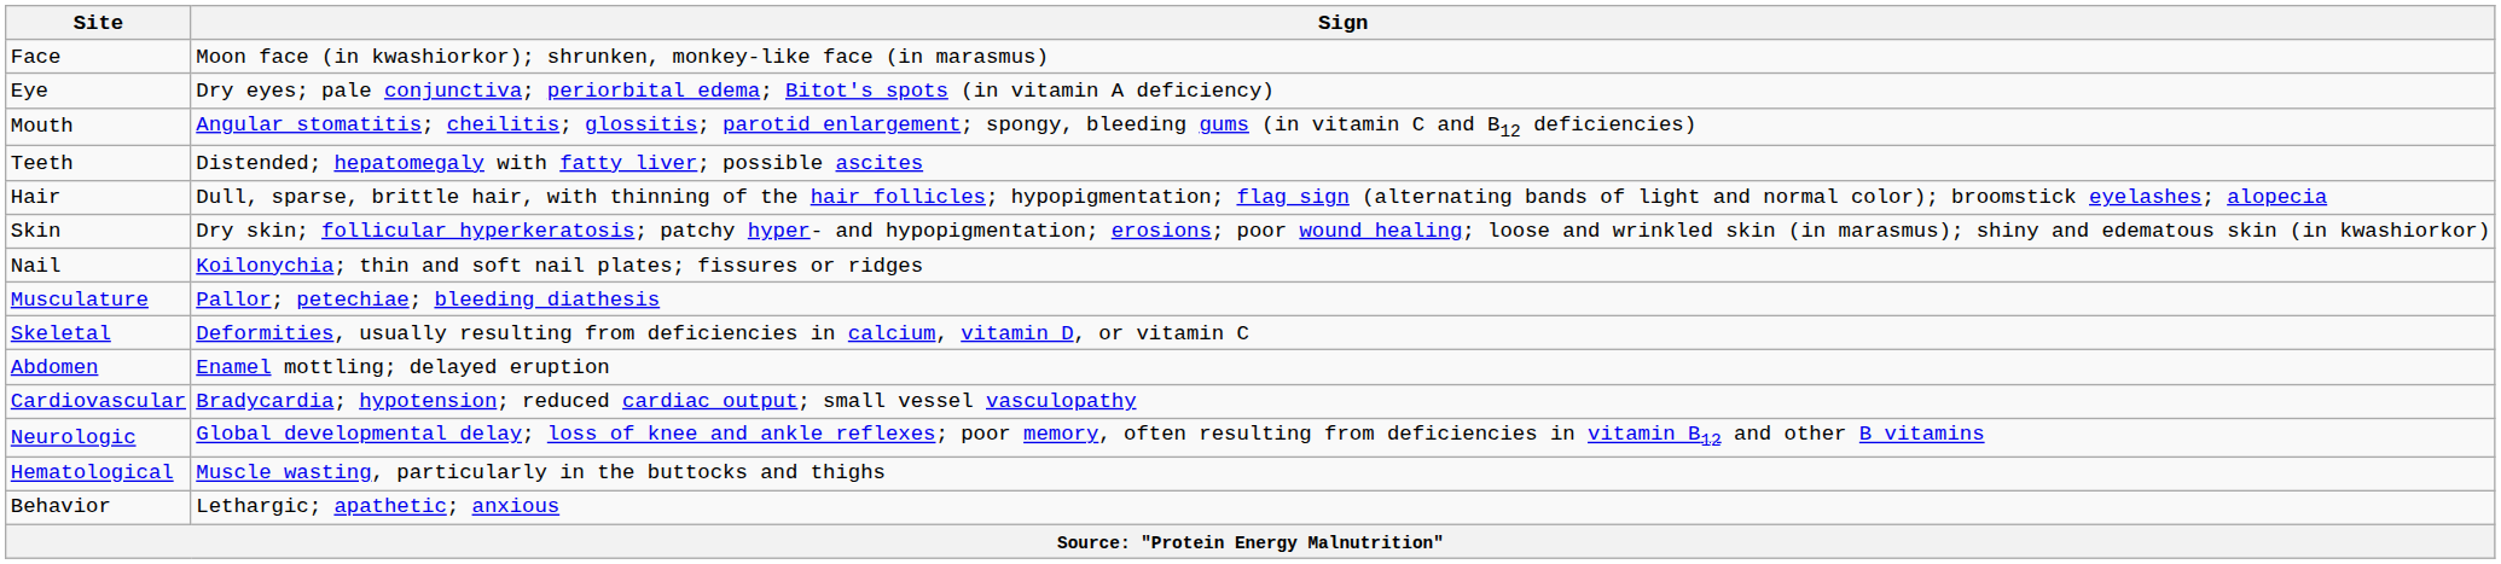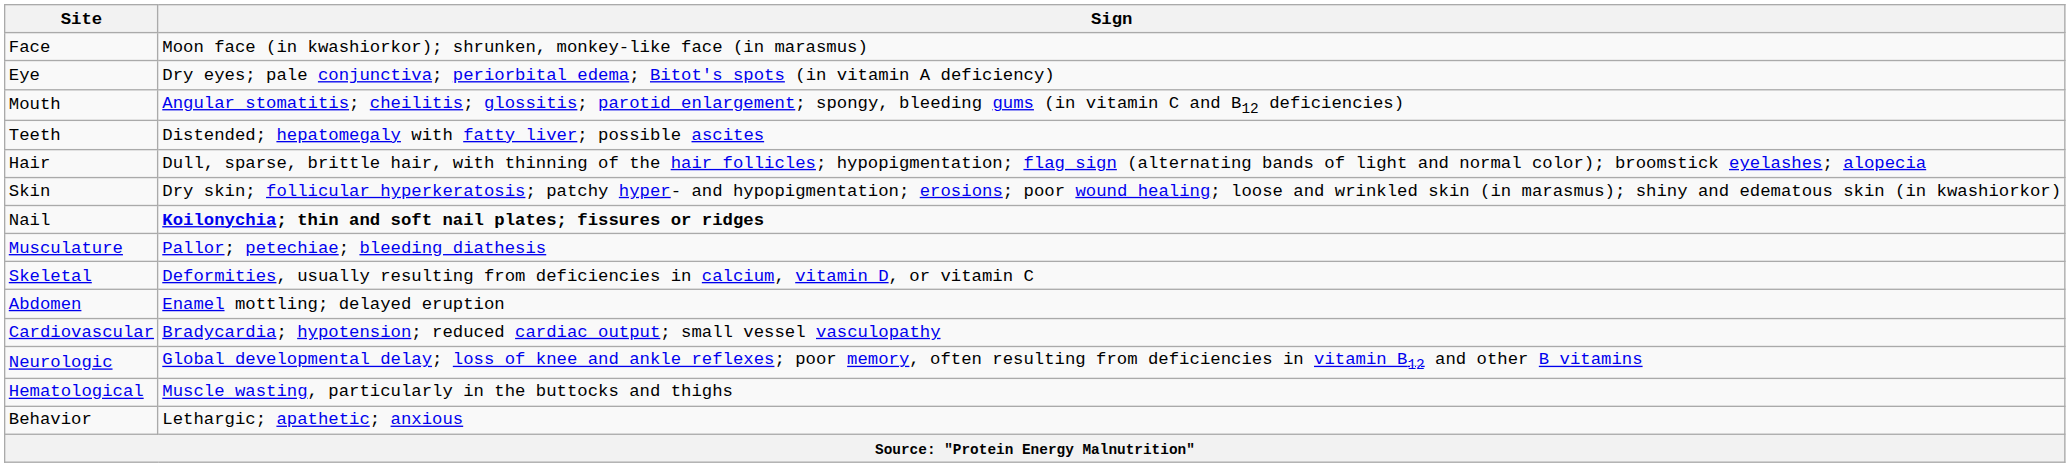Nail | Sign: normal -> bold
